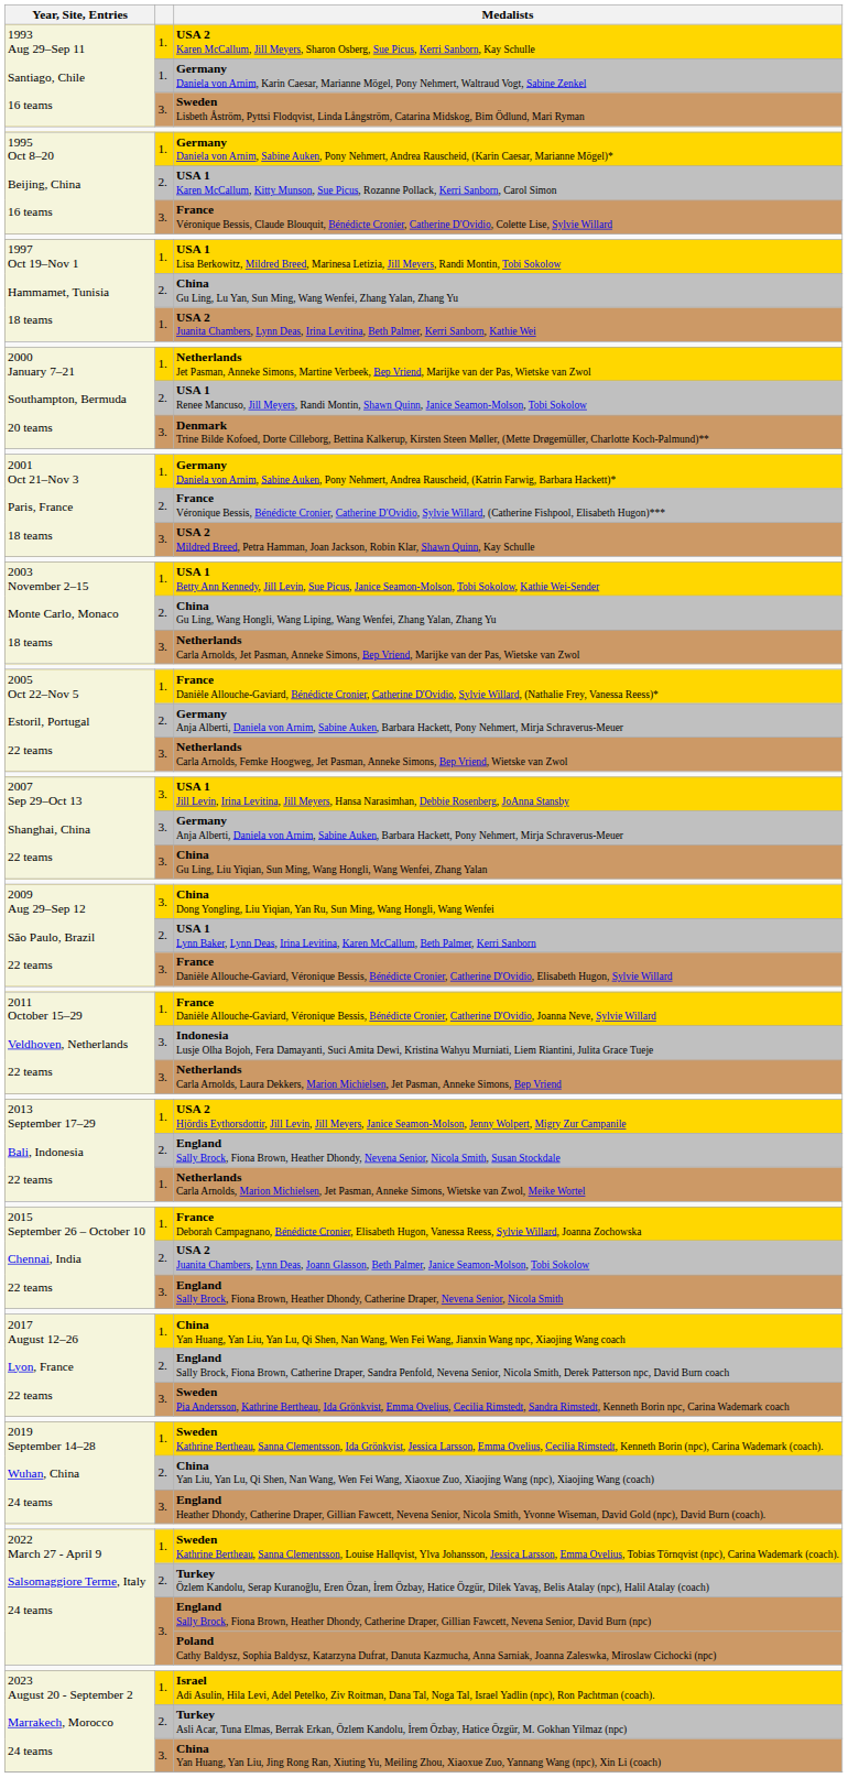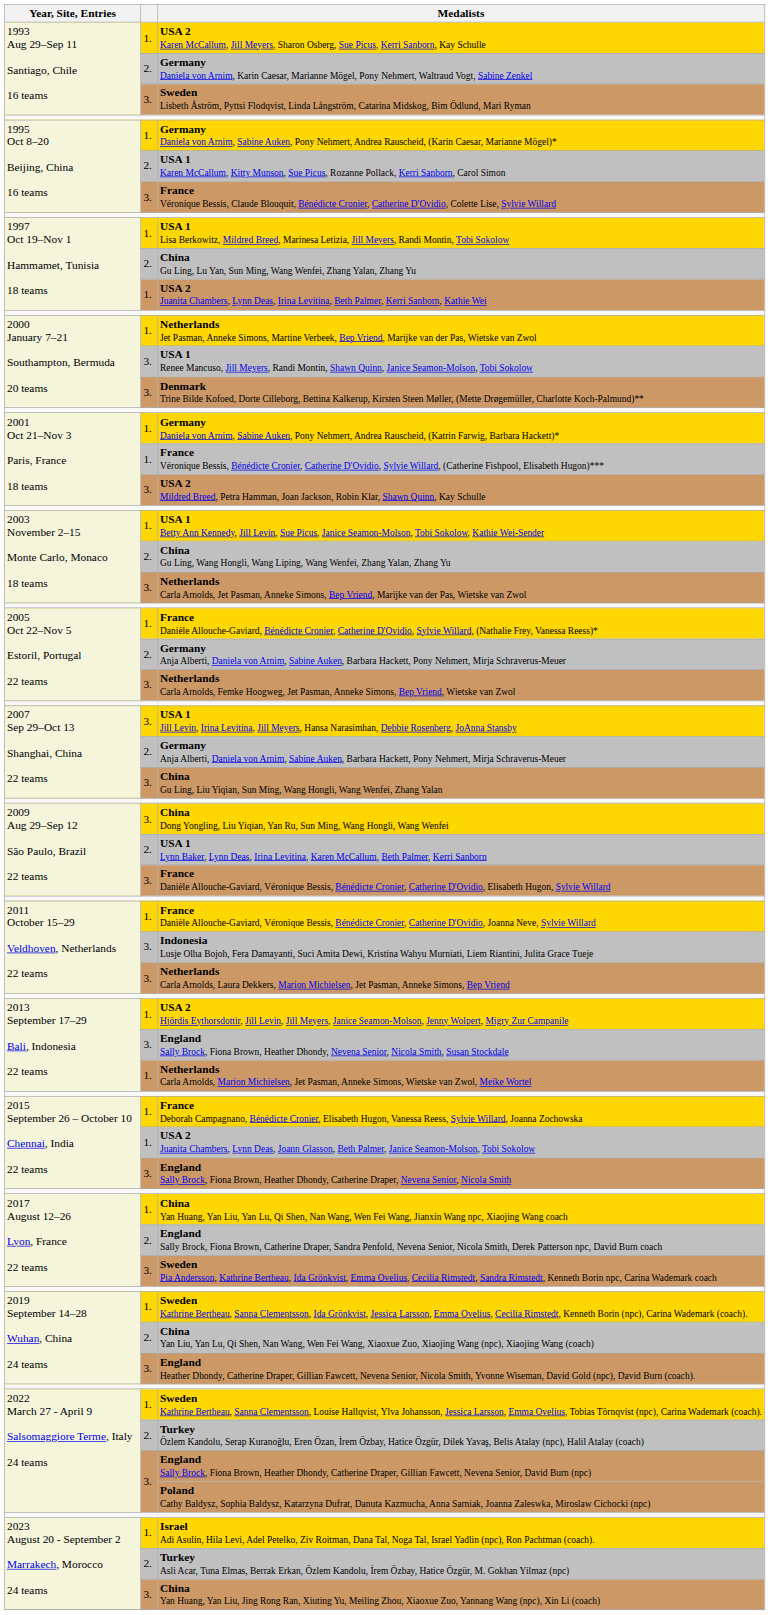row 3 | column 2: 1. -> 2.
row 15 | column 2: 2. -> 3.
row 19 | column 2: 2. -> 1.
row 31 | column 2: 3. -> 2.
row 43 | column 2: 2. -> 3.
row 47 | column 2: 2. -> 1.
